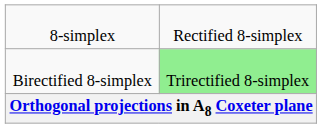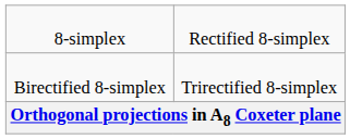Birectified 8-simplex | column 2: lightgreen background -> no background
